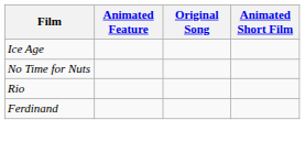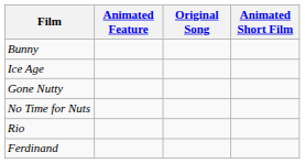+ row: Bunny
+ row: Gone Nutty
